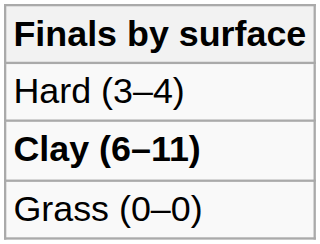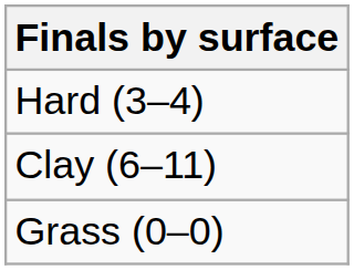row 3 | column 1: bold -> normal
